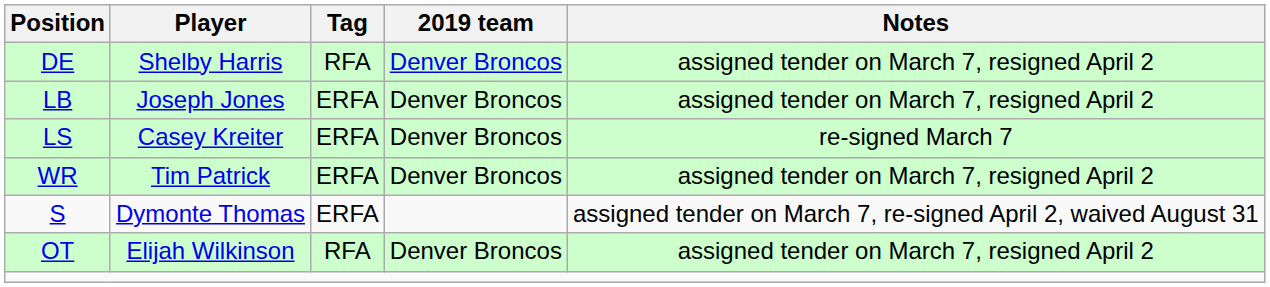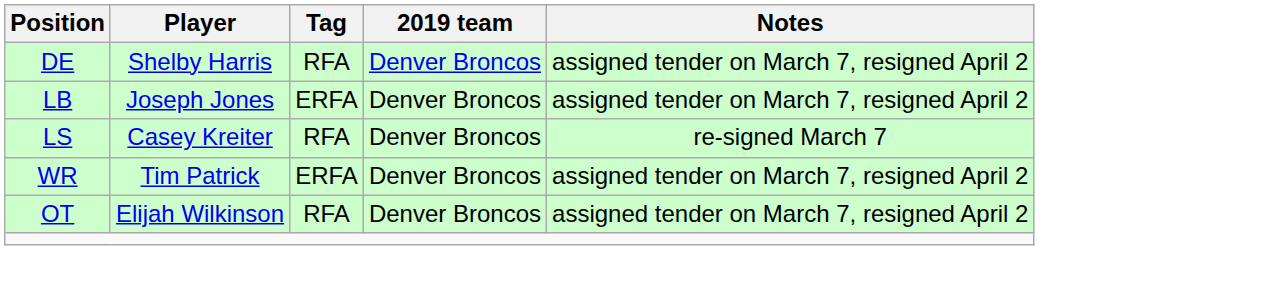LS | Tag: ERFA -> RFA
- row: S | Dymonte Thomas | ERFA | assigned tender on March 7, re-signed April 2, waived August 31
